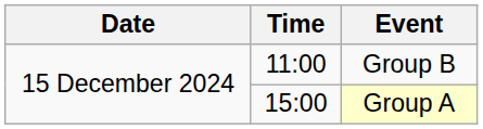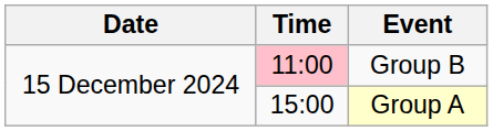Group B | Time: no background -> pink background
